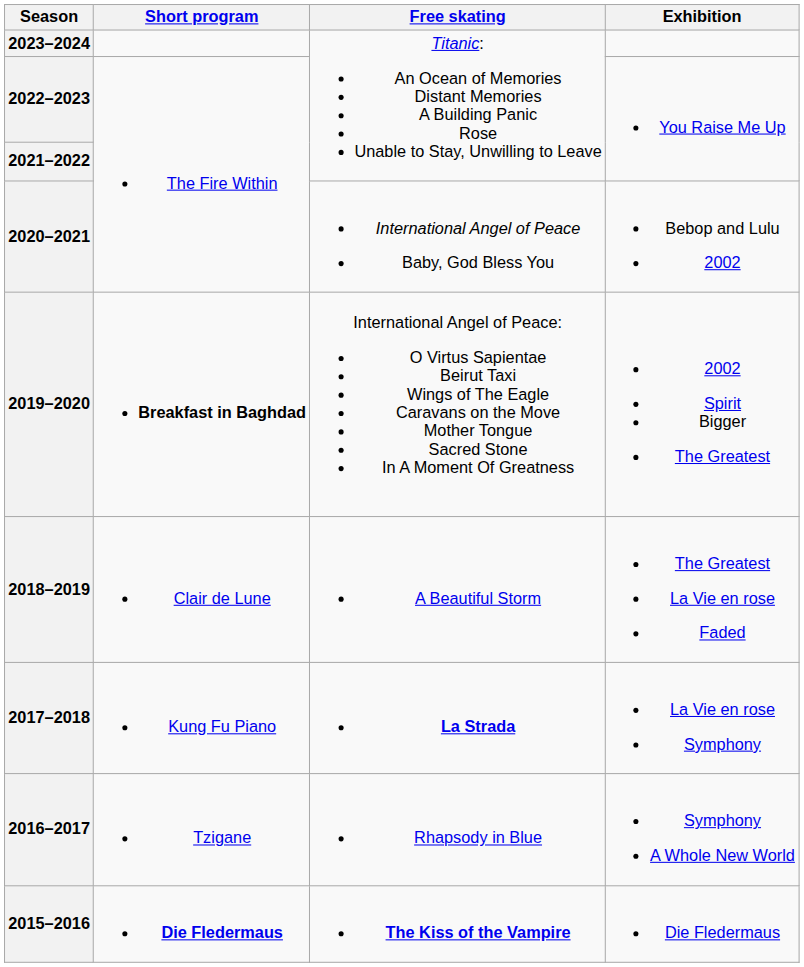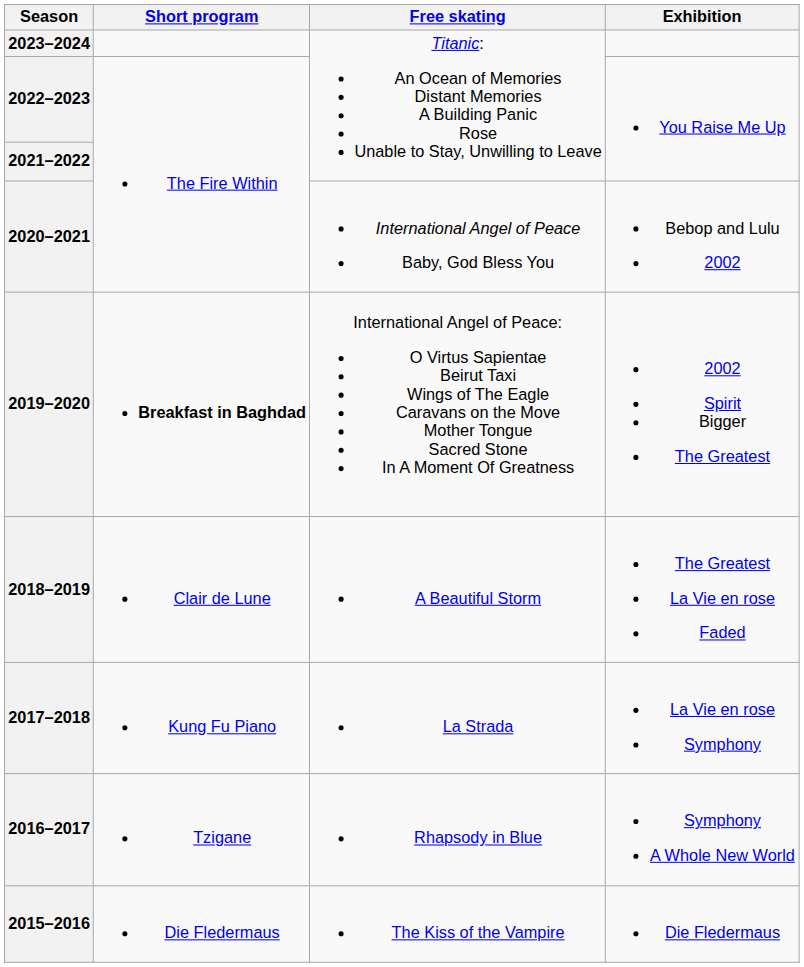2017–2018 | Free skating: bold -> normal
2015–2016 | Short program: bold -> normal
2015–2016 | Free skating: bold -> normal
